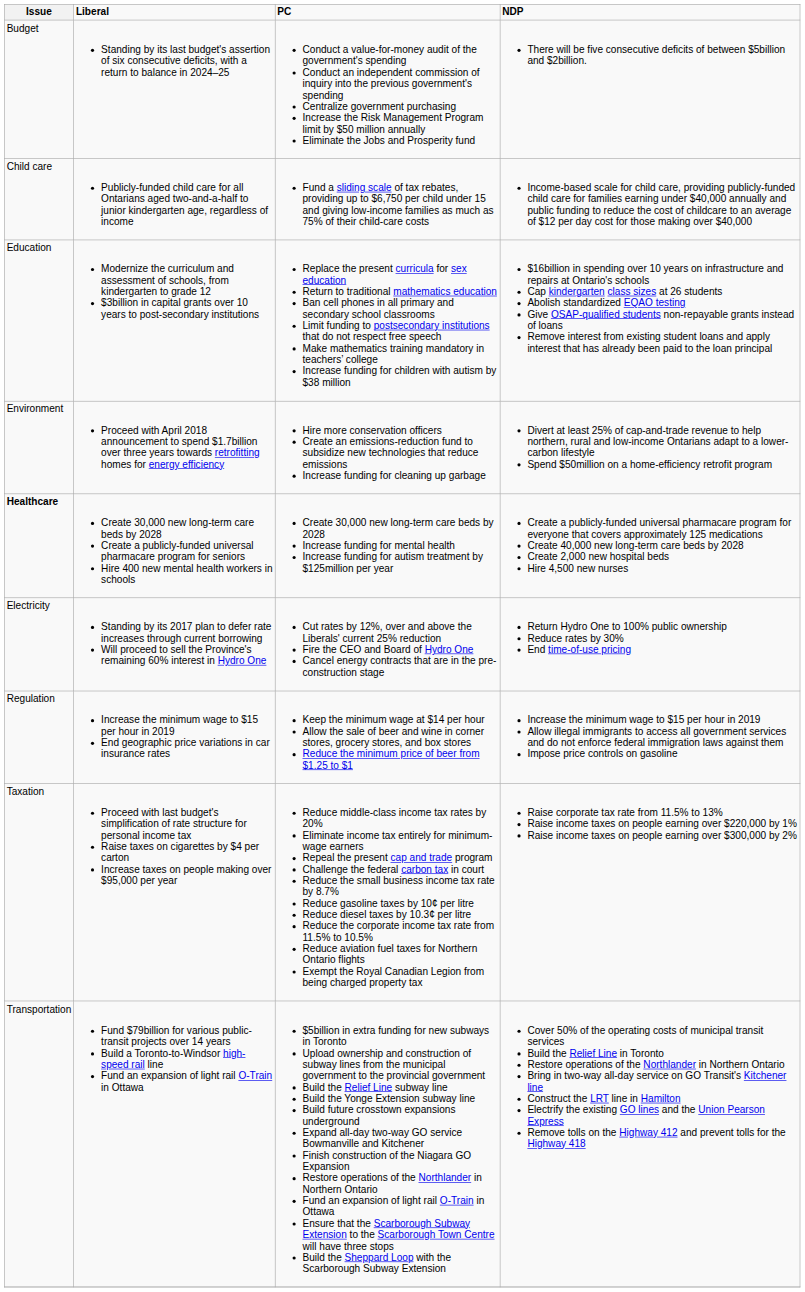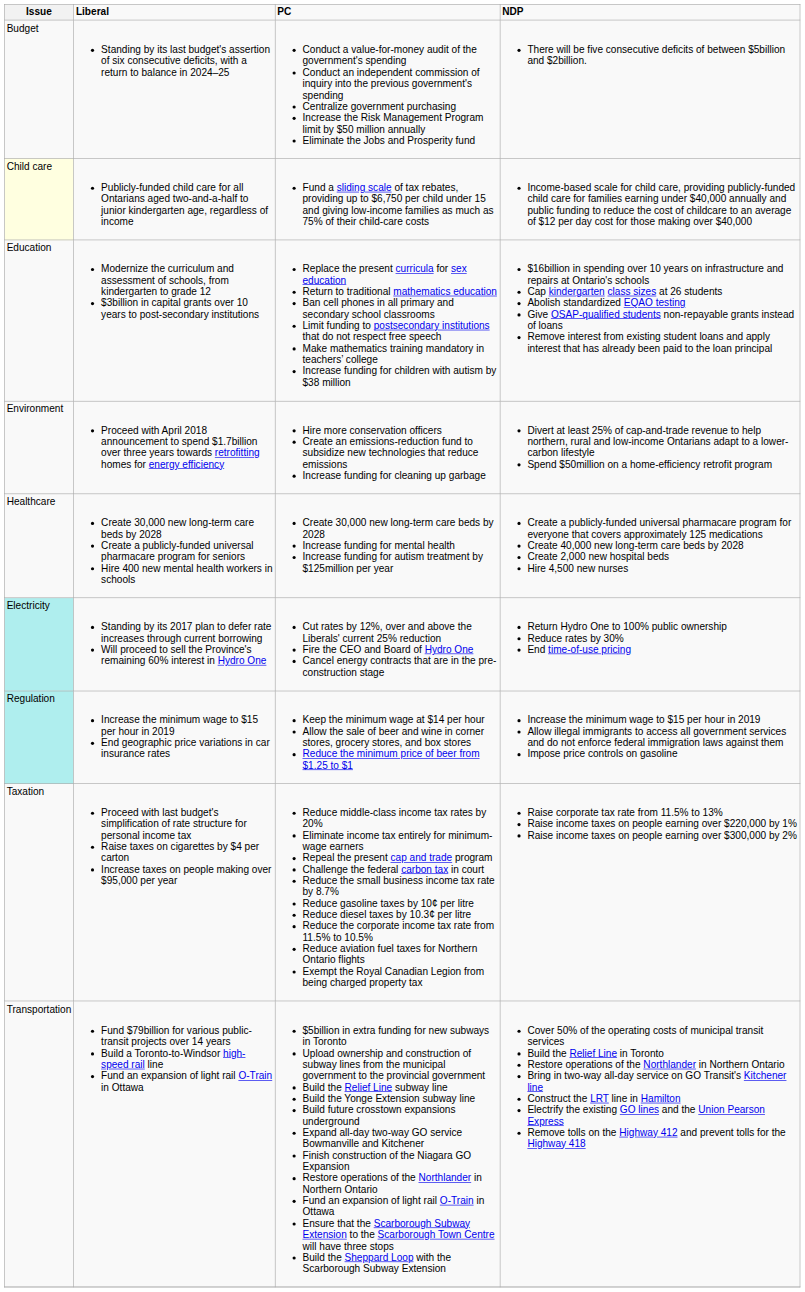Child care | Issue: no background -> lightyellow background
Healthcare | Issue: bold -> normal
Electricity | Issue: no background -> paleturquoise background
Regulation | Issue: no background -> paleturquoise background
